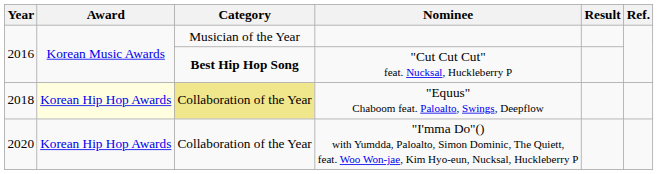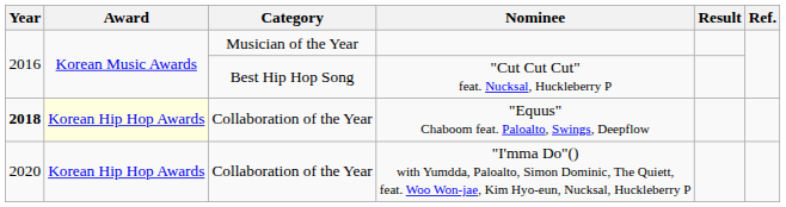"Cut Cut Cut" feat. Nucksal, Huckleberry P | Category: bold -> normal
"Equus" Chaboom feat. Paloalto, Swings, Deepflow | Year: normal -> bold
"Equus" Chaboom feat. Paloalto, Swings, Deepflow | Category: khaki background -> no background
